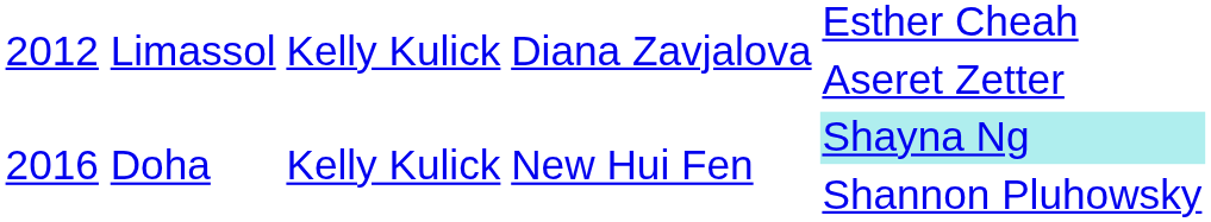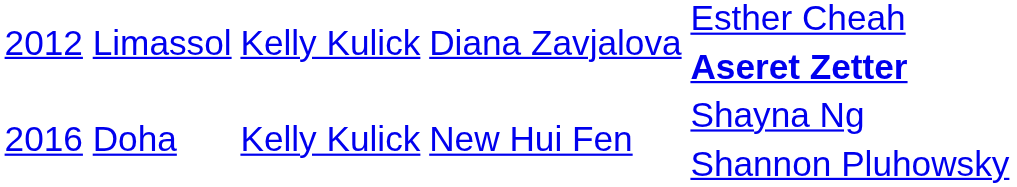Aseret Zetter | column 4: normal -> bold
Shayna Ng | column 4: paleturquoise background -> no background
